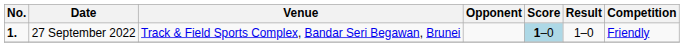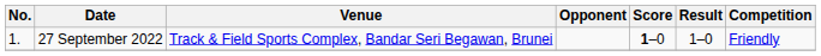27 September 2022 | No.: bold -> normal
27 September 2022 | Score: lightblue background -> no background
